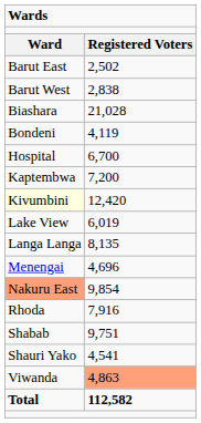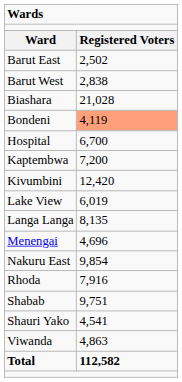row 7 | column 2: no background -> lightsalmon background
row 10 | column 1: lightyellow background -> no background
row 14 | column 1: lightsalmon background -> no background
row 18 | column 2: lightsalmon background -> no background
